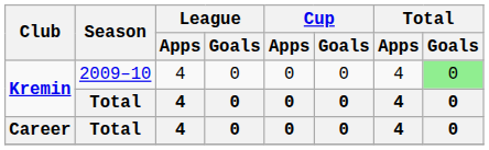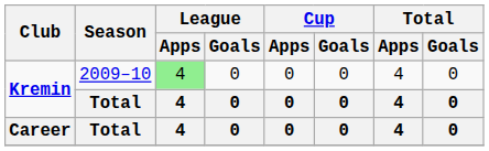Kremin / 2009–10 | League / Apps: no background -> lightgreen background
Kremin / 2009–10 | Total / Goals: lightgreen background -> no background
